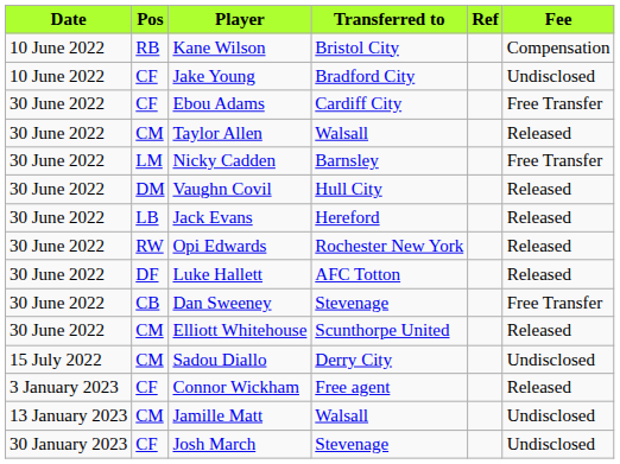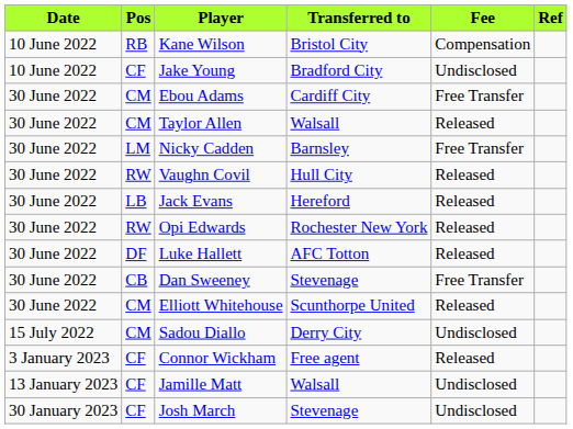columns swapped: Fee <-> Ref
Ebou Adams | Pos: CF -> CM
Vaughn Covil | Pos: DM -> RW
Jamille Matt | Pos: CM -> CF
